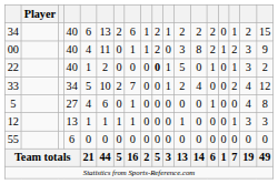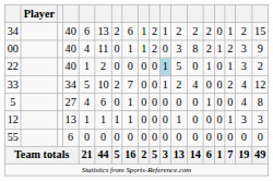22 | column 10: bold -> normal
22 | column 11: no background -> lightblue background
